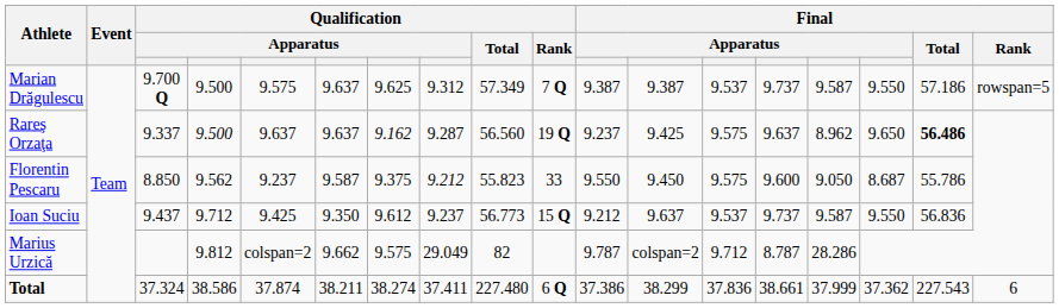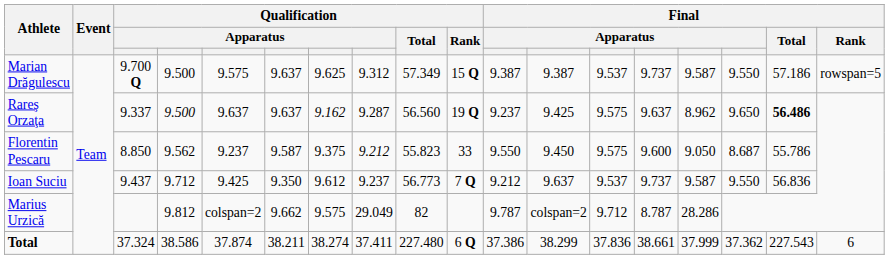Marian Drăgulescu | Qualification / Rank: 7 Q -> 15 Q
Ioan Suciu | Qualification / Rank: 15 Q -> 7 Q
